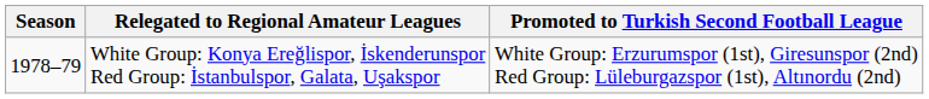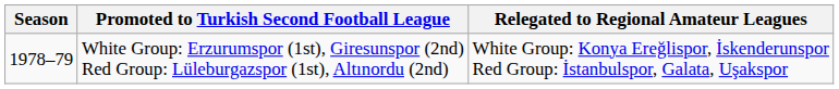columns swapped: Promoted to Turkish Second Football League <-> Relegated to Regional Amateur Leagues
